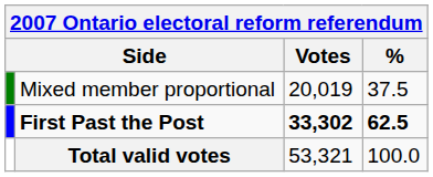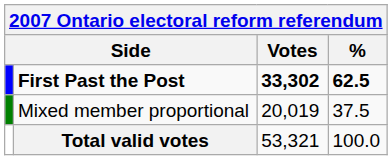rows swapped: First Past the Post <-> Mixed member proportional
